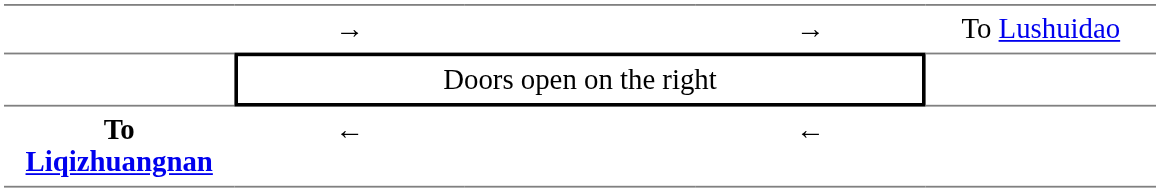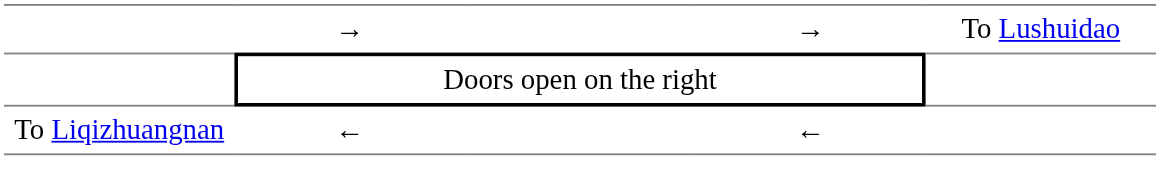To Liqizhuangnan | column 1: bold -> normal
